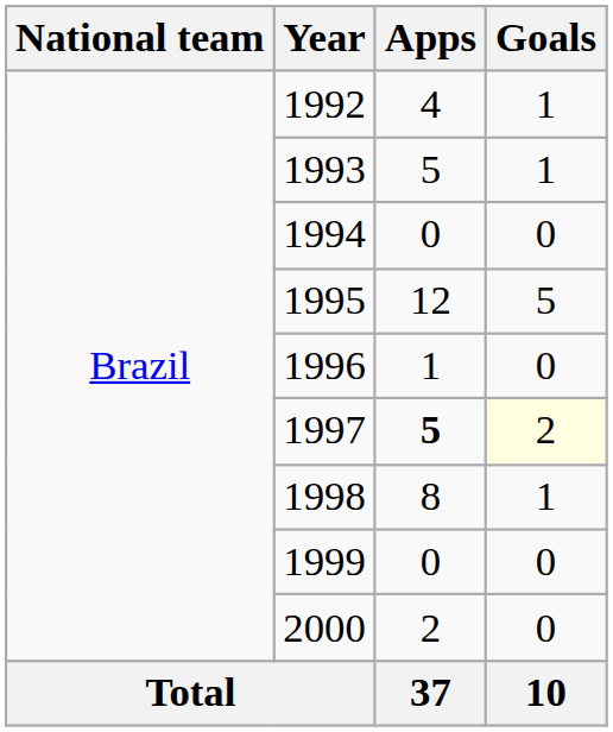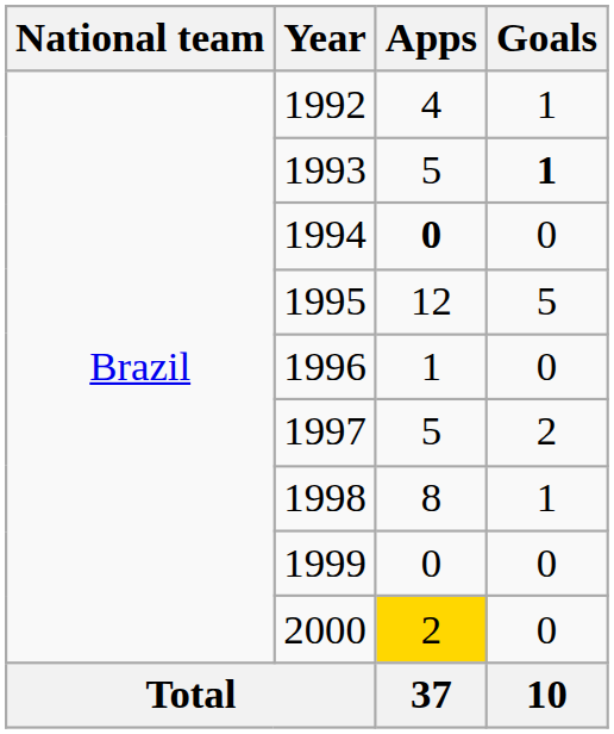1993 | Goals: normal -> bold
1994 | Apps: normal -> bold
1997 | Apps: bold -> normal
1997 | Goals: lightyellow background -> no background
2000 | Apps: no background -> gold background
